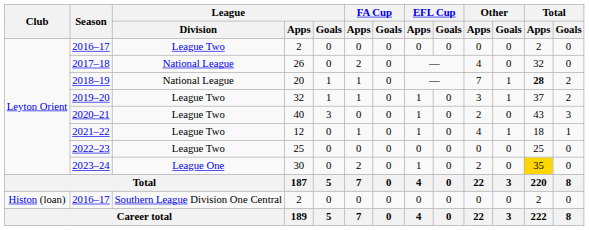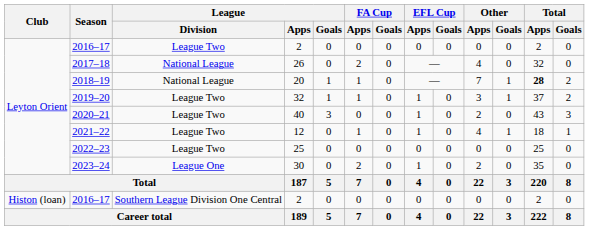2023–24 | Total / Apps: gold background -> no background
